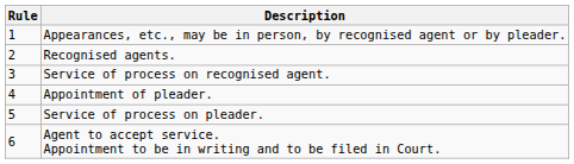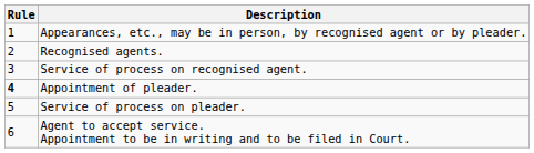Appointment of pleader. | Rule: normal -> bold
